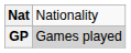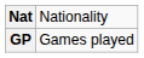GP | column 2: lightgrey background -> no background
